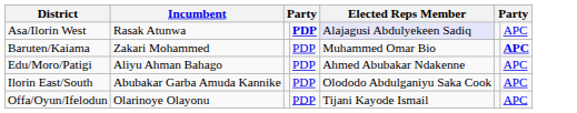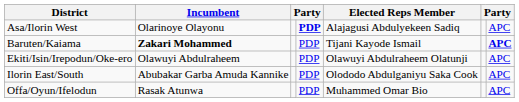Asa/Ilorin West | Incumbent: Rasak Atunwa -> Olarinoye Olayonu
Asa/Ilorin West | Elected Reps Member: lavender background -> no background
Baruten/Kaiama | Incumbent: normal -> bold
Baruten/Kaiama | Elected Reps Member: Muhammed Omar Bio -> Tijani Kayode Ismail
- row: Edu/Moro/Patigi | Aliyu Ahman Bahago | PDP | Ahmed Abubakar Ndakenne | APC
+ row: Ekiti/Isin/Irepodun/Oke-ero | Olawuyi Abdulraheem | PDP | Olawuyi Abdulraheem Olatunji | APC
Offa/Oyun/Ifelodun | Incumbent: Olarinoye Olayonu -> Rasak Atunwa
Offa/Oyun/Ifelodun | Elected Reps Member: Tijani Kayode Ismail -> Muhammed Omar Bio
